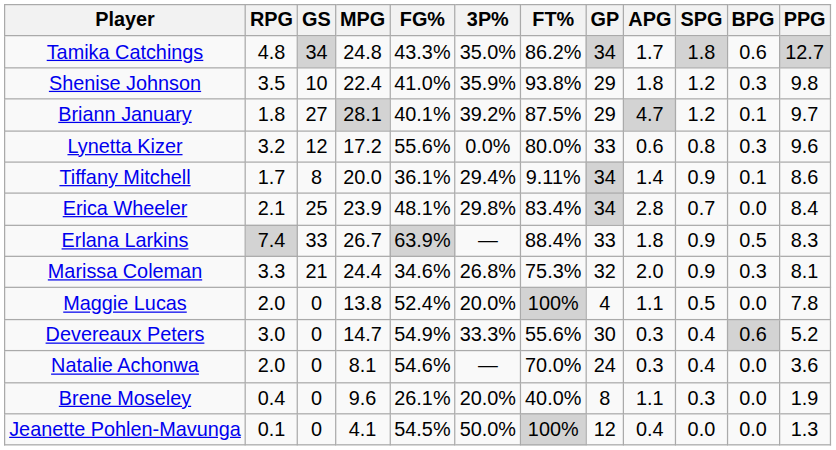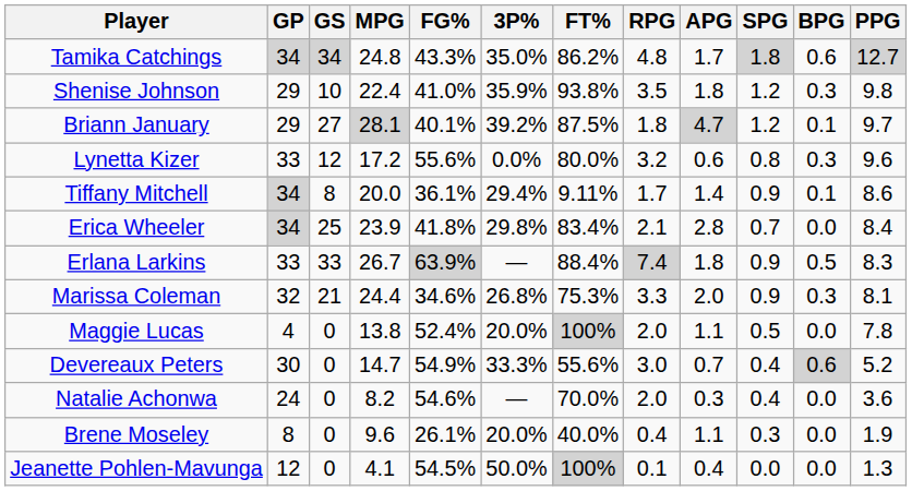columns swapped: GP <-> RPG
Erica Wheeler | FG%: 48.1% -> 41.8%
Devereaux Peters | APG: 0.3 -> 0.7
Natalie Achonwa | MPG: 8.1 -> 8.2
